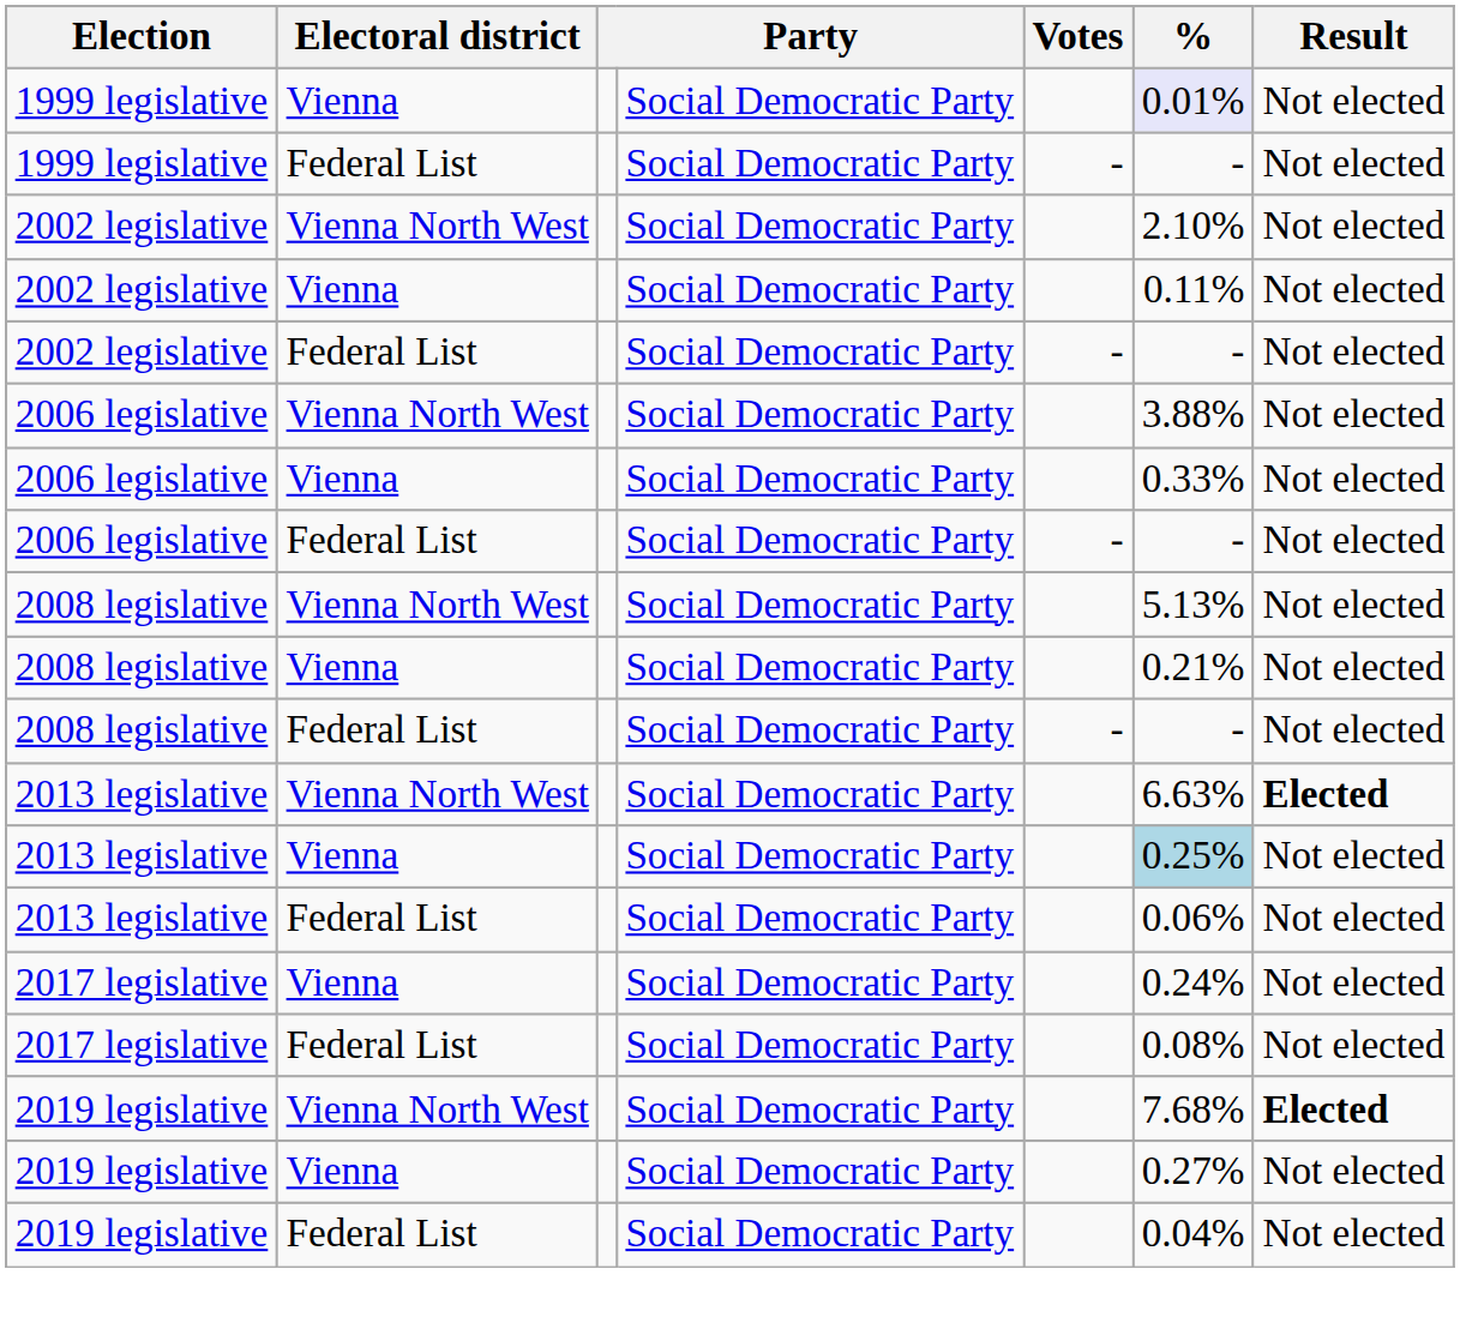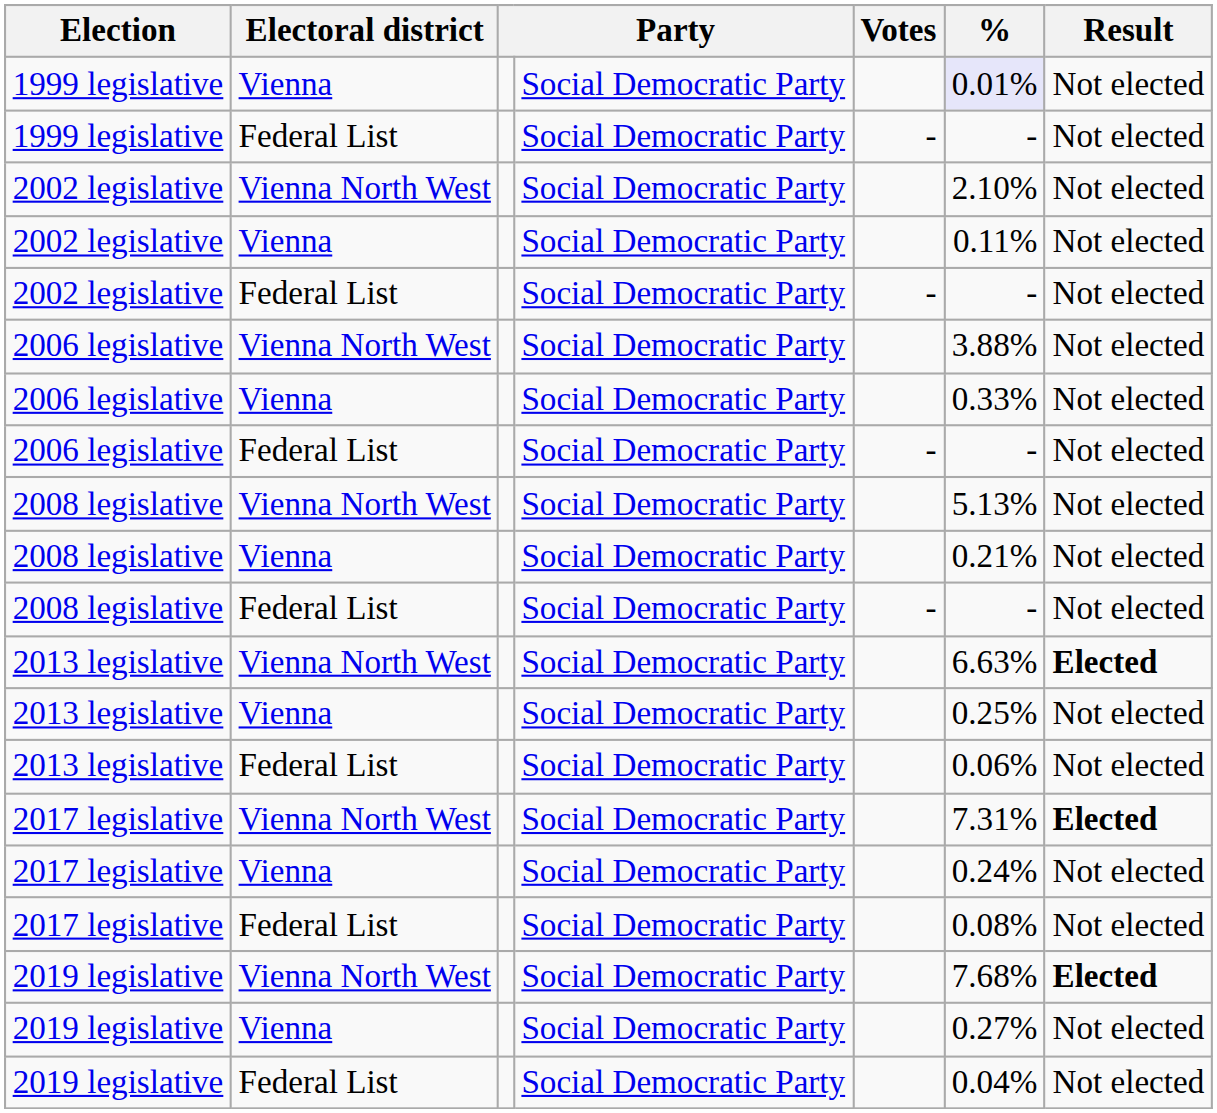2013 legislative / Vienna | %: lightblue background -> no background
+ row: 2017 legislative | Vienna North West | Social Democratic Party | 7.31% | Elected
